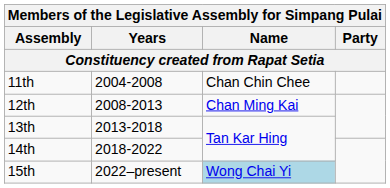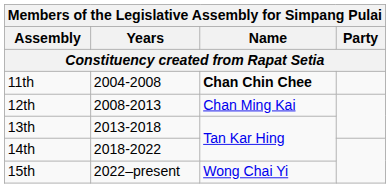11th | Name: normal -> bold
15th | Name: lightblue background -> no background
